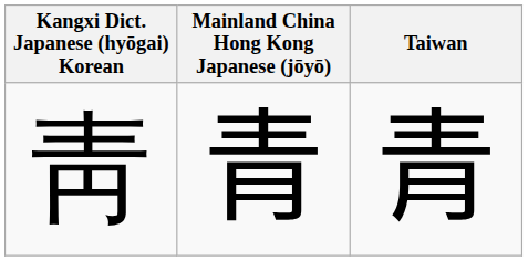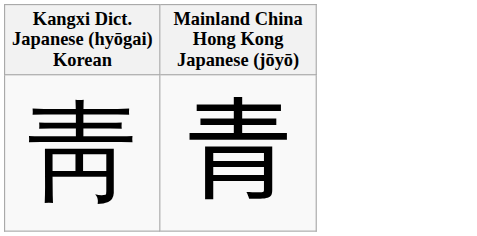- column: Taiwan | 青
